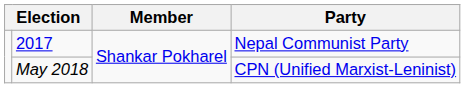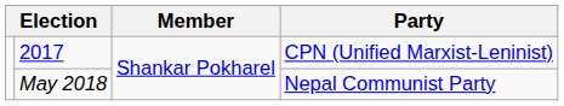2017 | Party: Nepal Communist Party -> CPN (Unified Marxist-Leninist)
May 2018 | Party: CPN (Unified Marxist-Leninist) -> Nepal Communist Party
